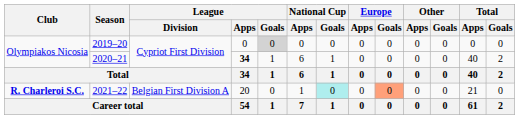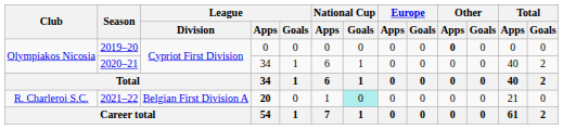2019–20 | League / Goals: lightgrey background -> no background
2019–20 | Other / Apps: normal -> bold
2020–21 | League / Apps: bold -> normal
2021–22 | Club: bold -> normal
2021–22 | League / Apps: normal -> bold
2021–22 | Europe / Goals: lightsalmon background -> no background
